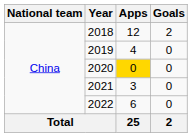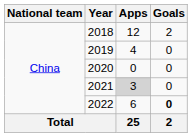2020 | Apps: gold background -> no background
2021 | Apps: no background -> lightgrey background
2022 | Goals: normal -> bold
